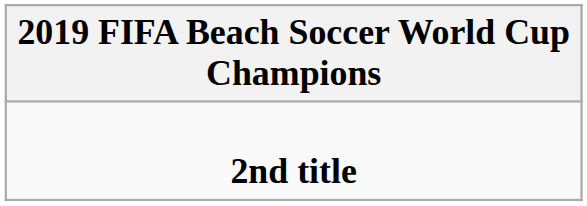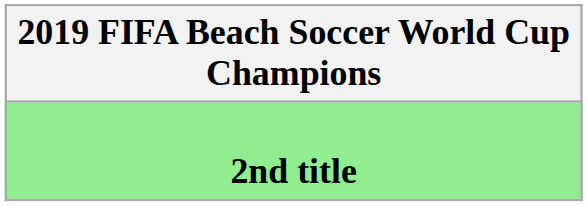row 2 | column 1: no background -> lightgreen background
